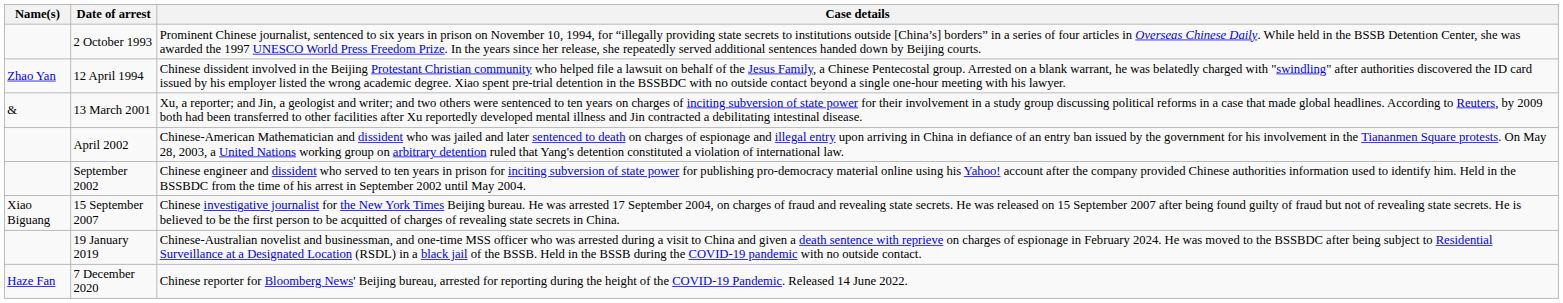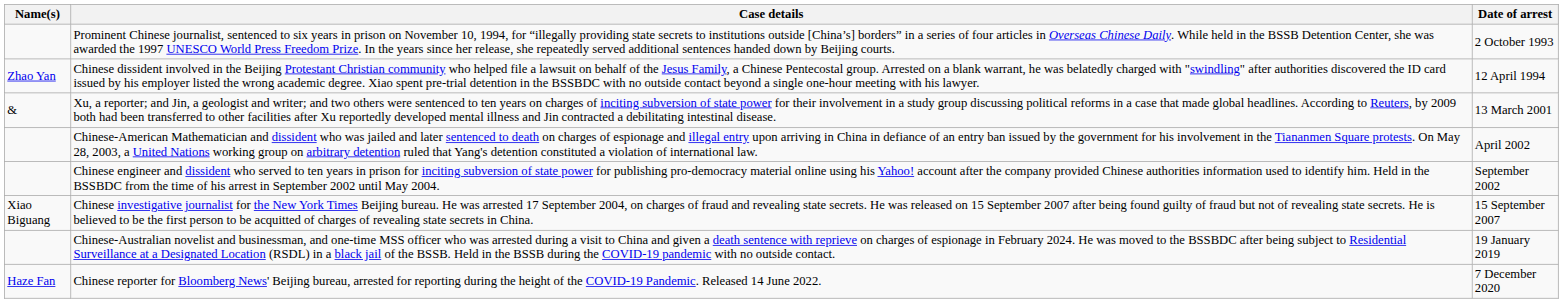columns swapped: Case details <-> Date of arrest
